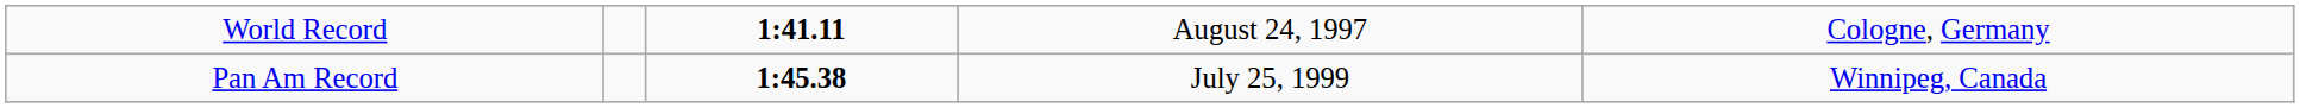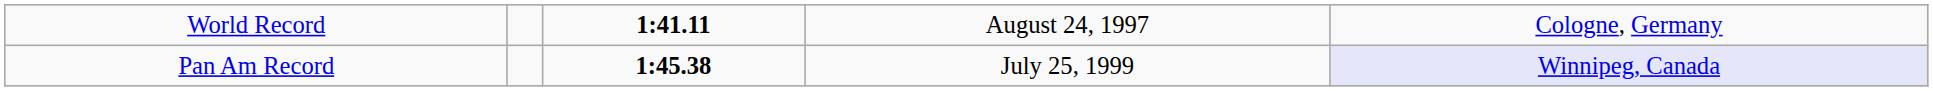Pan Am Record | column 5: no background -> lavender background
